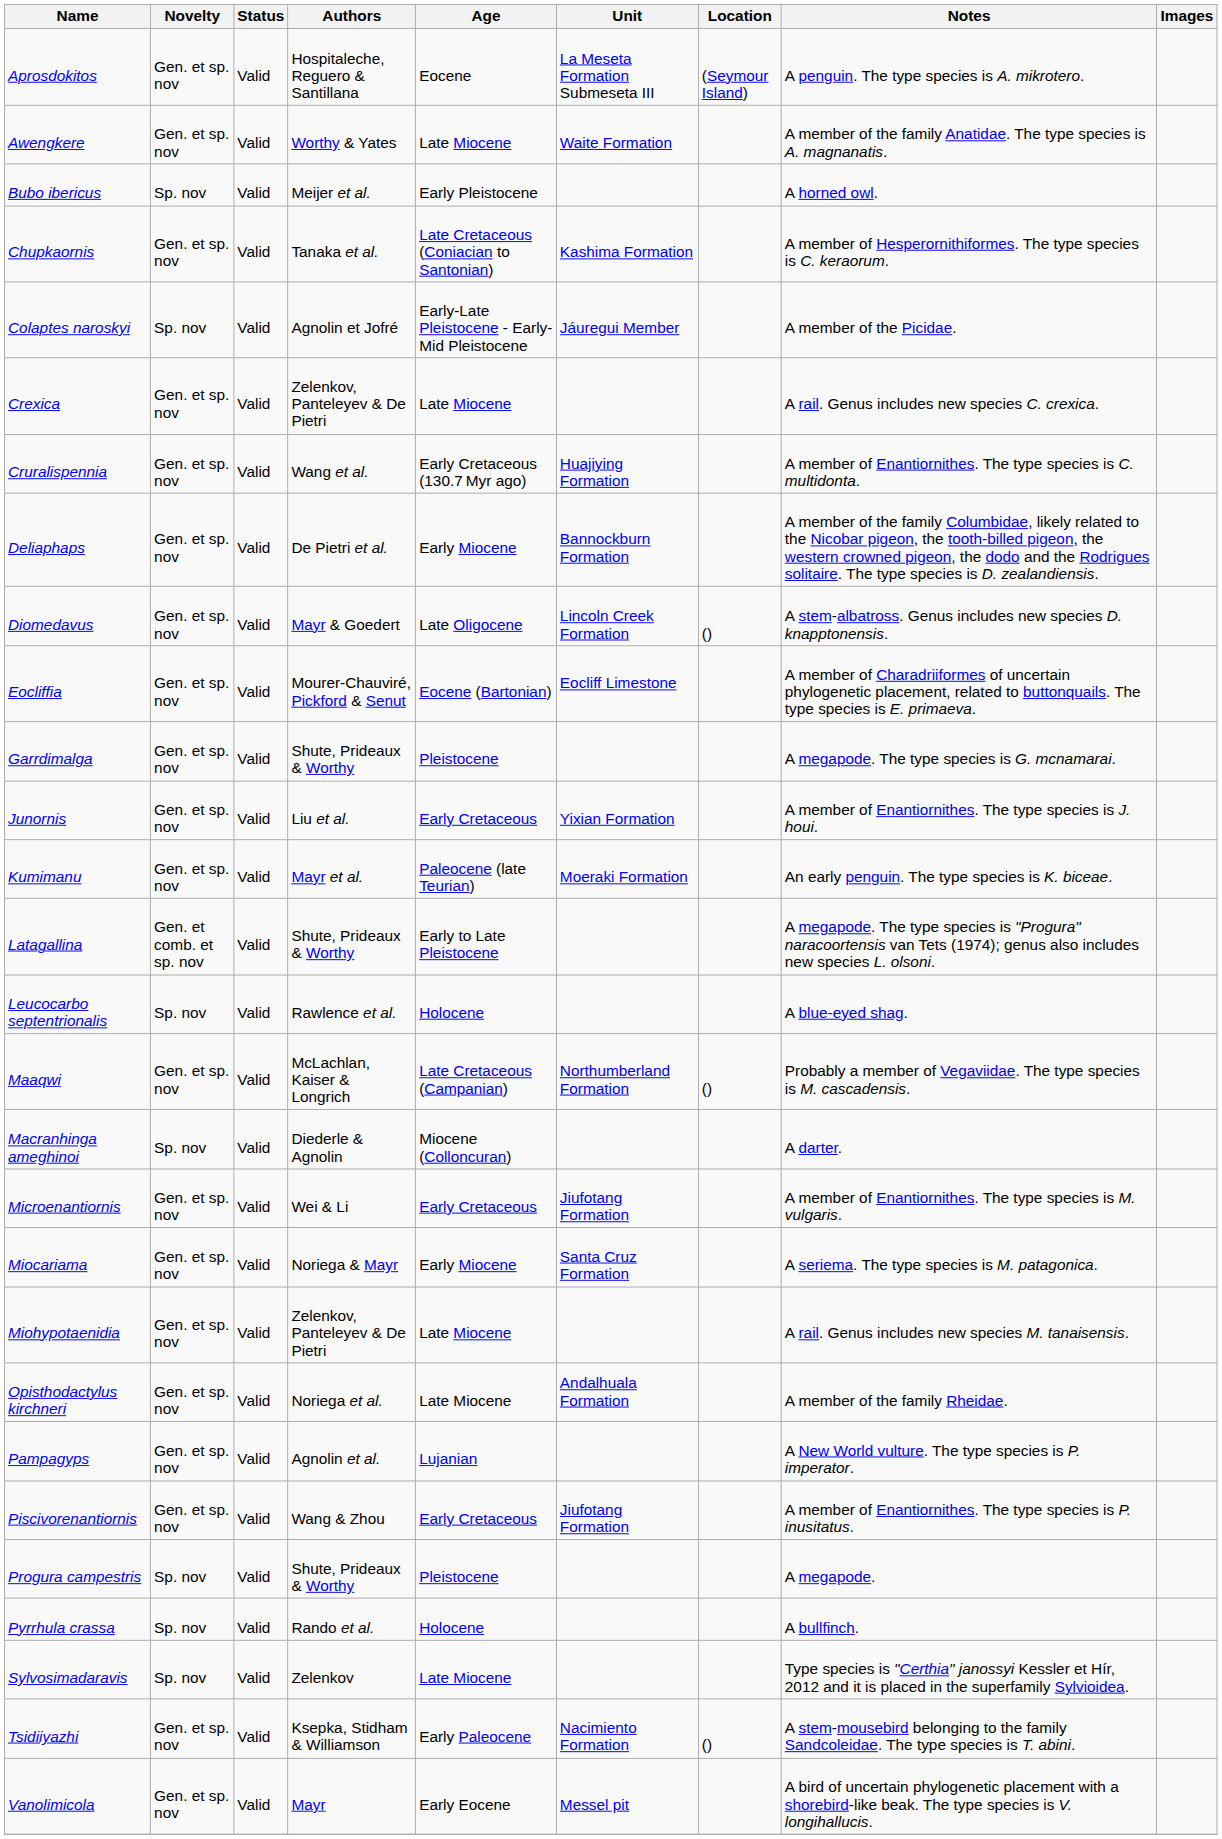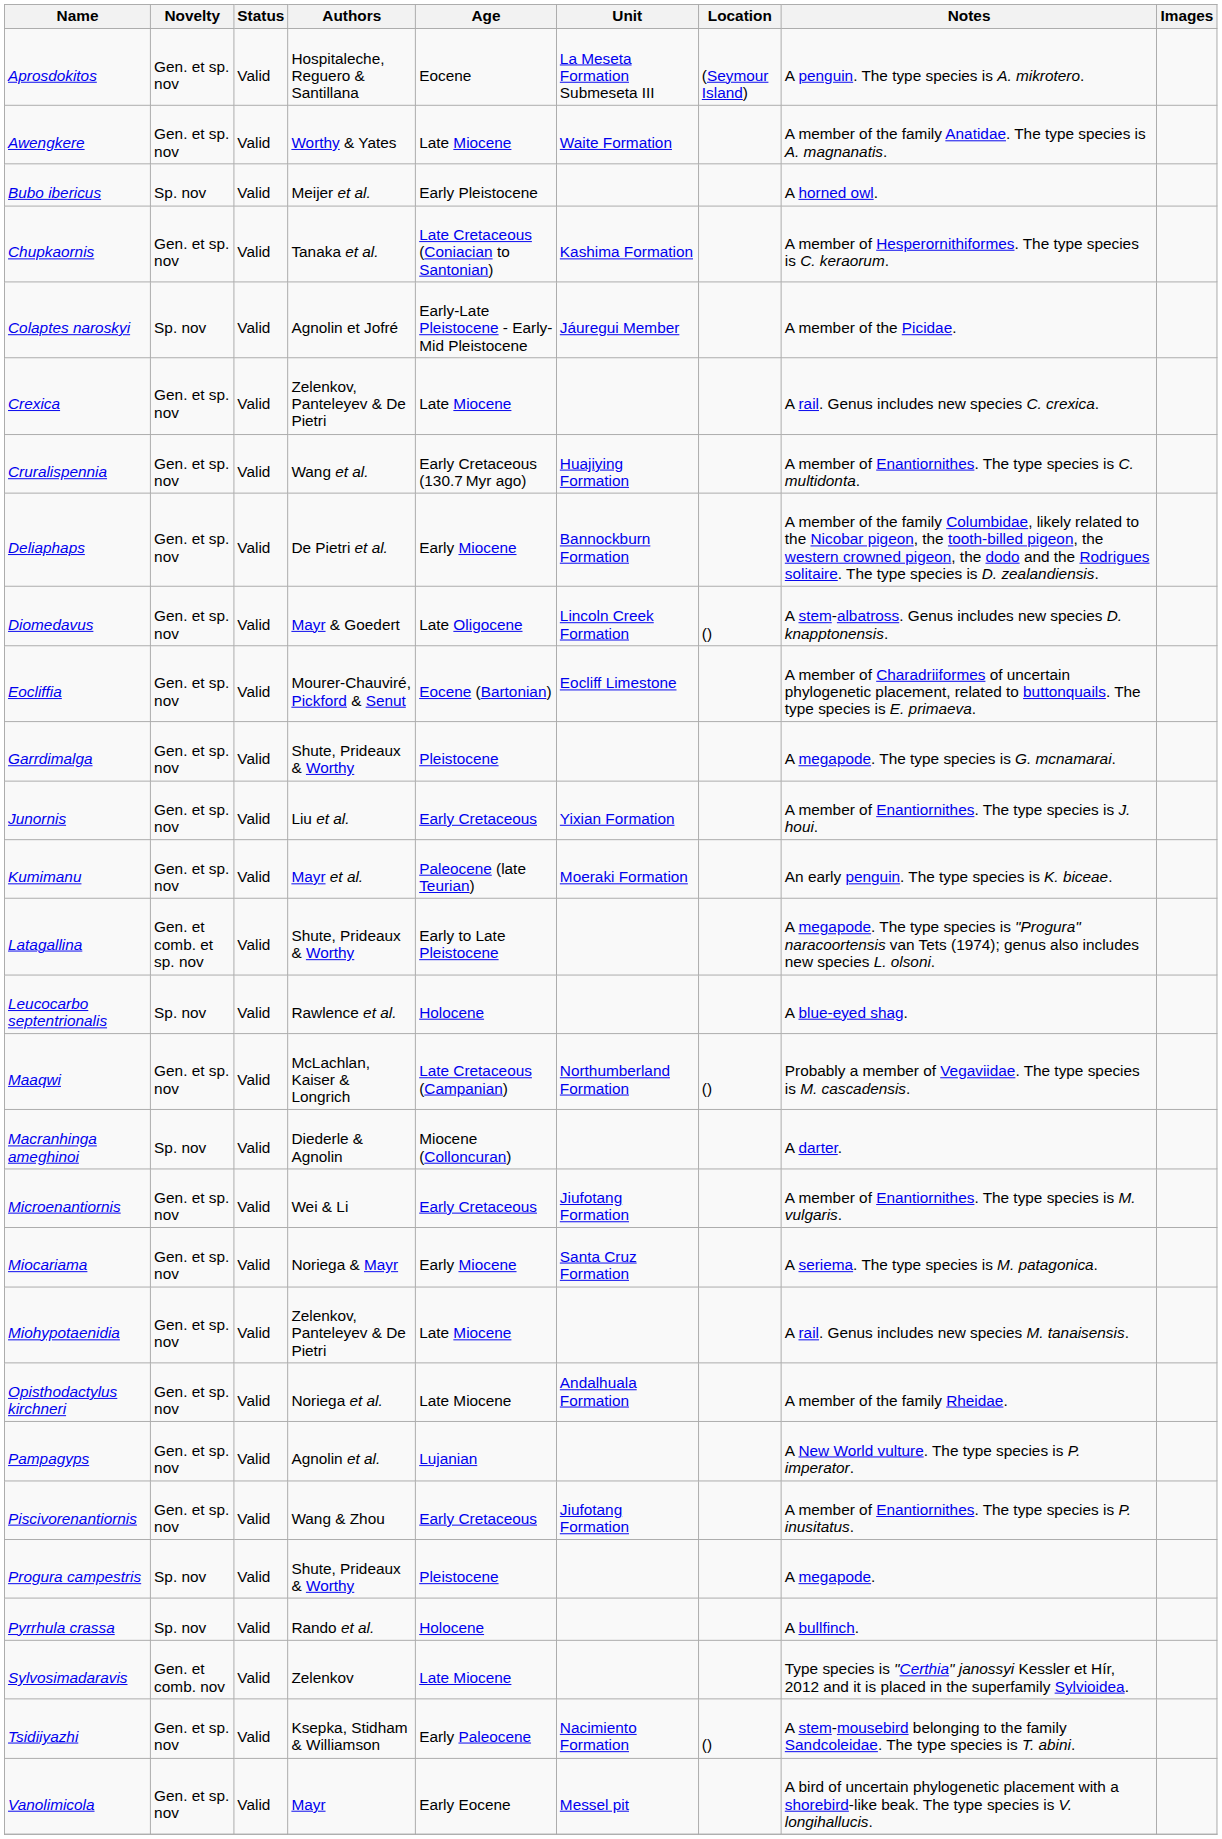Sylvosimadaravis | Novelty: Sp. nov -> Gen. et comb. nov
